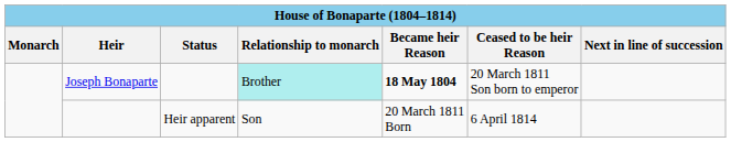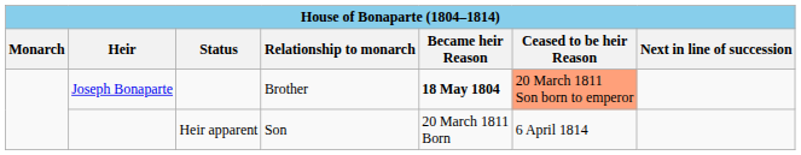Joseph Bonaparte | Relationship to monarch: paleturquoise background -> no background
Joseph Bonaparte | Ceased to be heir Reason: no background -> lightsalmon background
